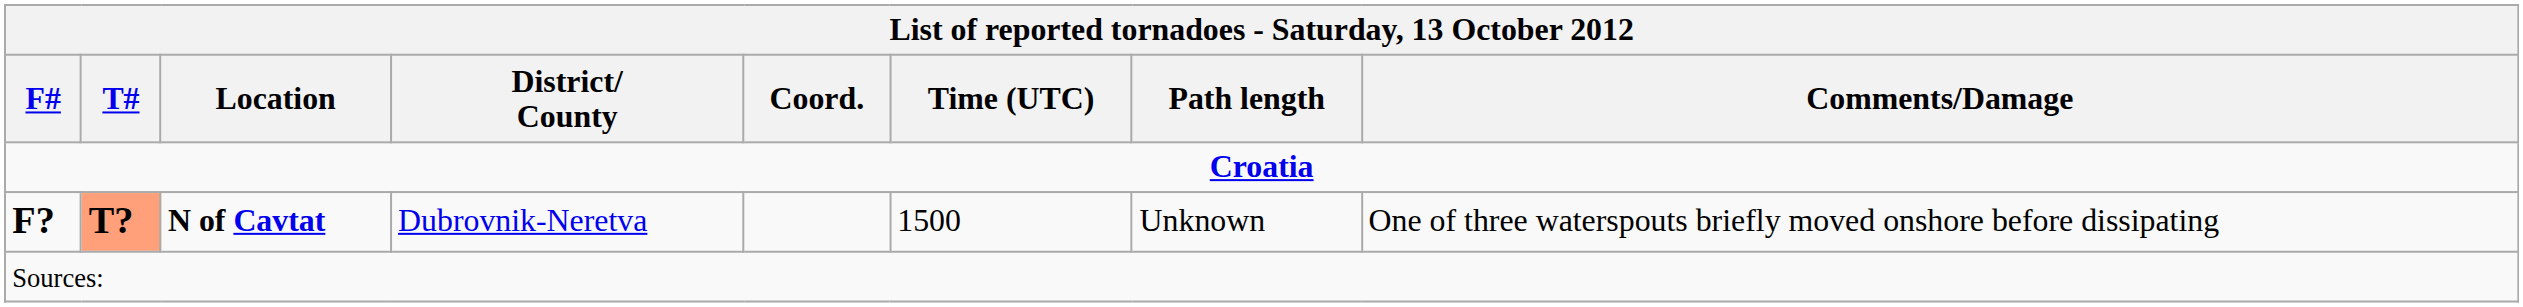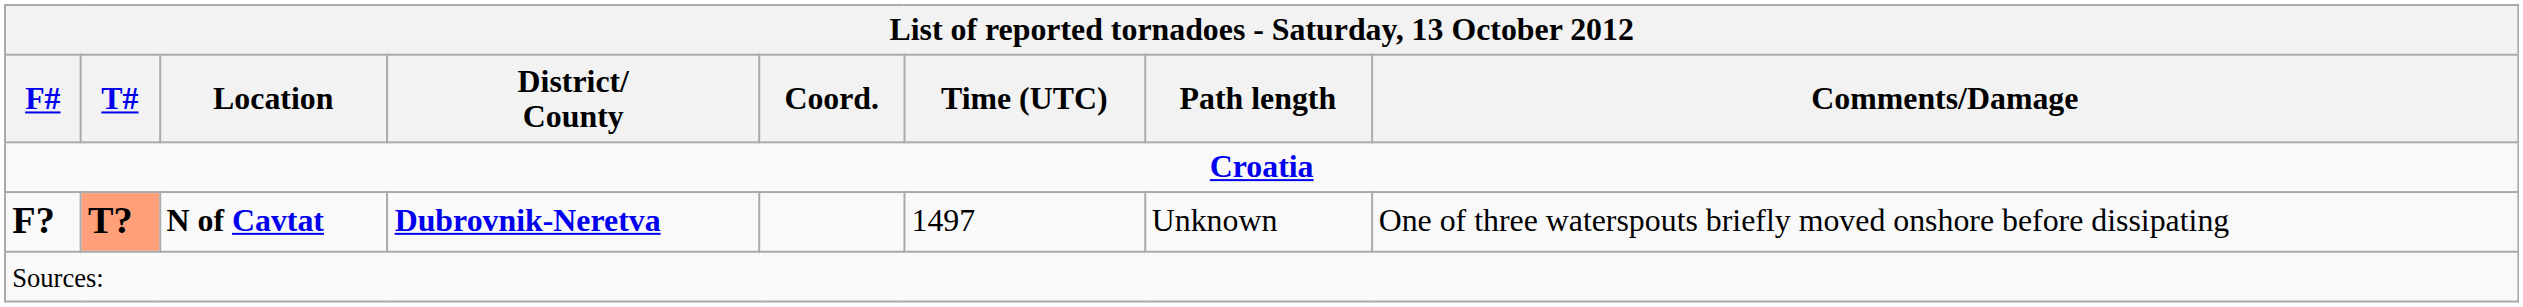F? | District/ County: normal -> bold
F? | Time (UTC): 1500 -> 1497
